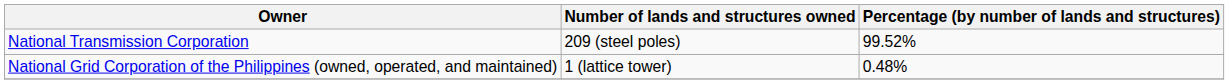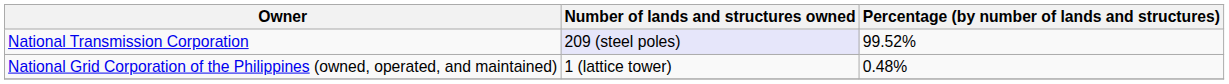National Transmission Corporation | Number of lands and structures owned: no background -> lavender background
